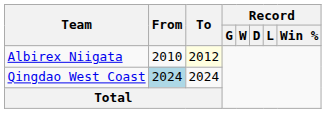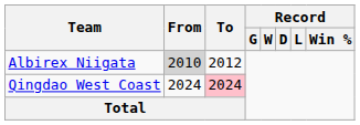Albirex Niigata | From: no background -> lightgrey background
Albirex Niigata | To: lightyellow background -> no background
Qingdao West Coast | From: lightblue background -> no background
Qingdao West Coast | To: no background -> pink background
